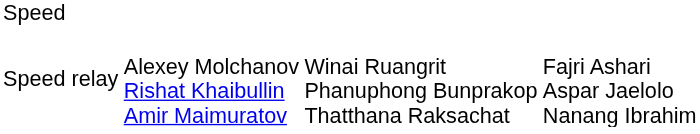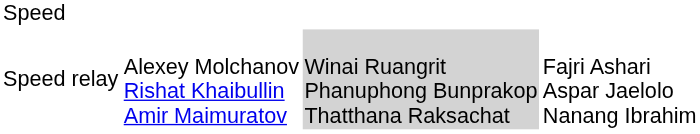Speed relay | column 3: no background -> lightgrey background
